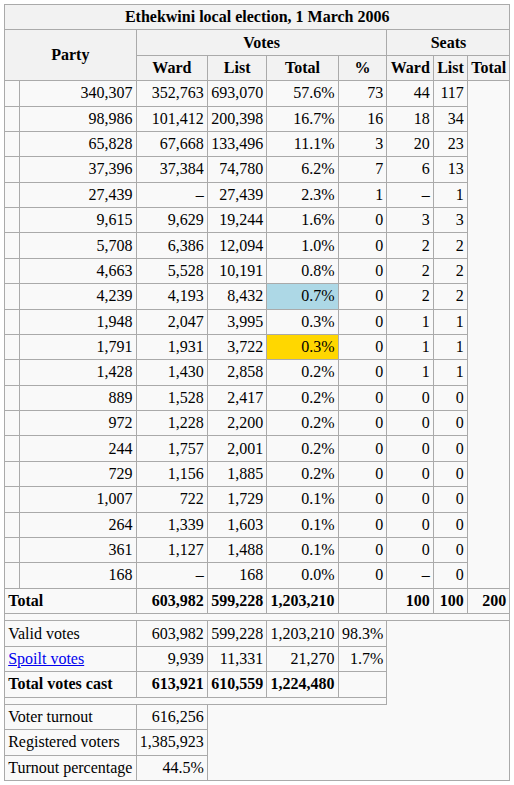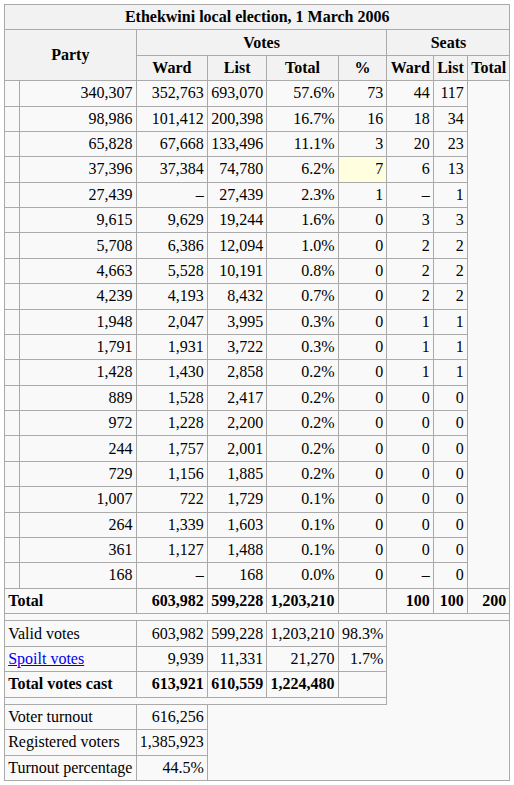37,396 | Votes / %: no background -> lightyellow background
4,239 | Votes / Total: lightblue background -> no background
1,791 | Votes / Total: gold background -> no background
